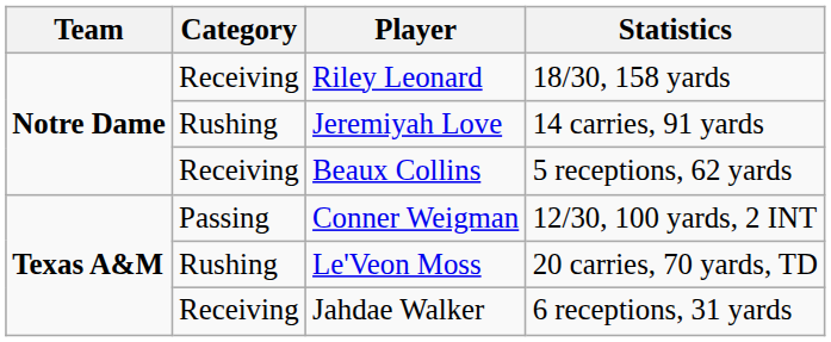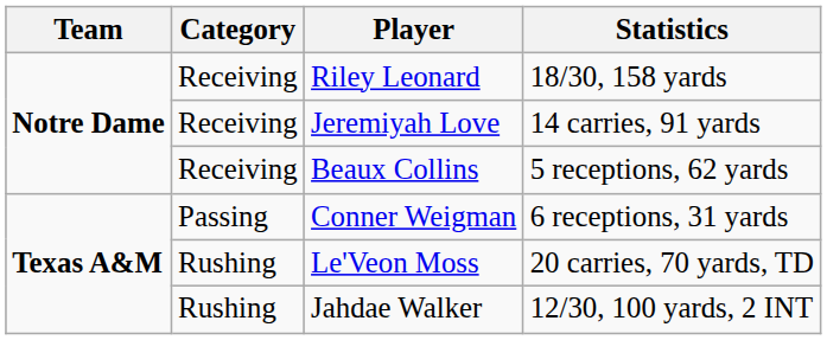Jeremiyah Love | Category: Rushing -> Receiving
Conner Weigman | Statistics: 12/30, 100 yards, 2 INT -> 6 receptions, 31 yards
Jahdae Walker | Category: Receiving -> Rushing
Jahdae Walker | Statistics: 6 receptions, 31 yards -> 12/30, 100 yards, 2 INT
